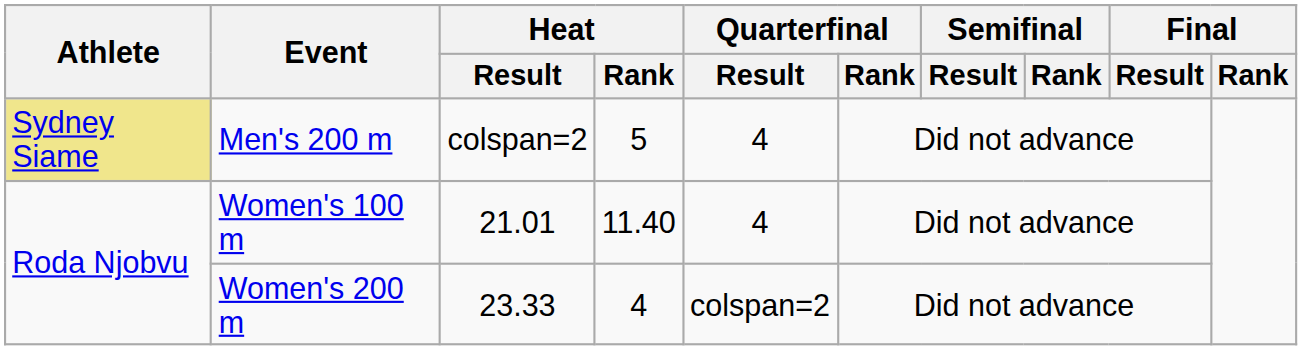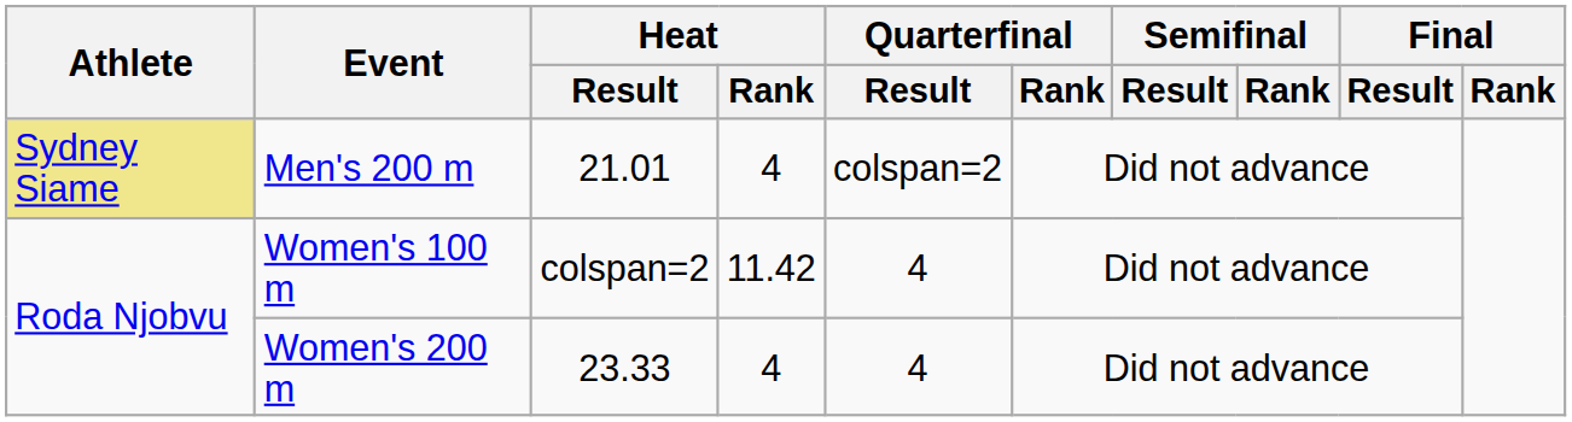Men's 200 m | Heat / Result: colspan=2 -> 21.01
Men's 200 m | Heat / Rank: 5 -> 4
Men's 200 m | Quarterfinal / Result: 4 -> colspan=2
Women's 100 m | Heat / Result: 21.01 -> colspan=2
Women's 100 m | Heat / Rank: 11.40 -> 11.42
Women's 200 m | Quarterfinal / Result: colspan=2 -> 4
